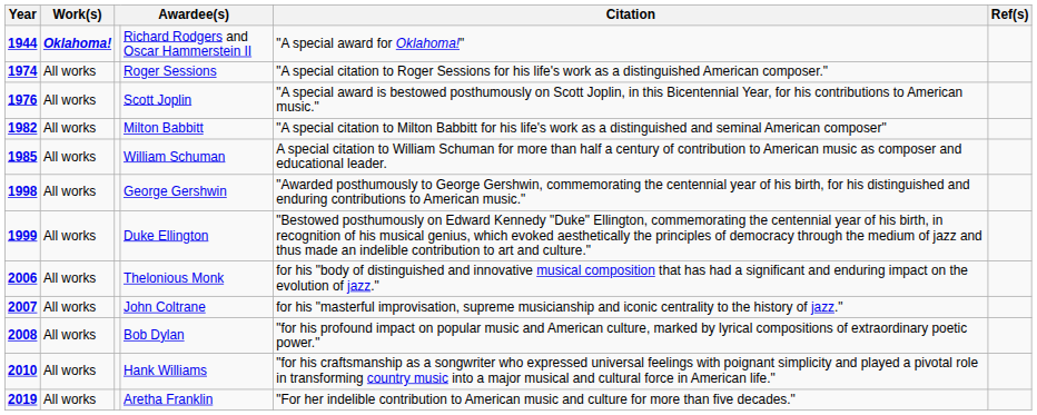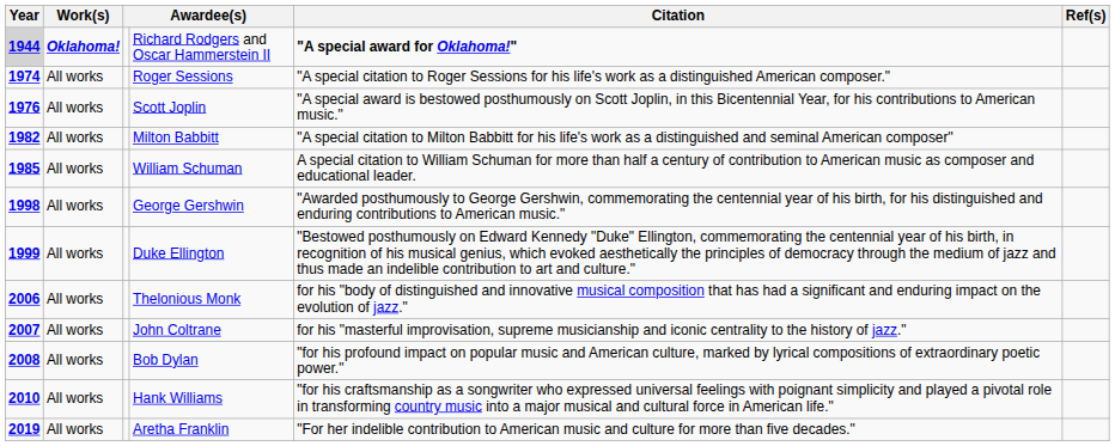Richard Rodgers and Oscar Hammerstein II | Year: no background -> lightgrey background
Richard Rodgers and Oscar Hammerstein II | Citation: normal -> bold
